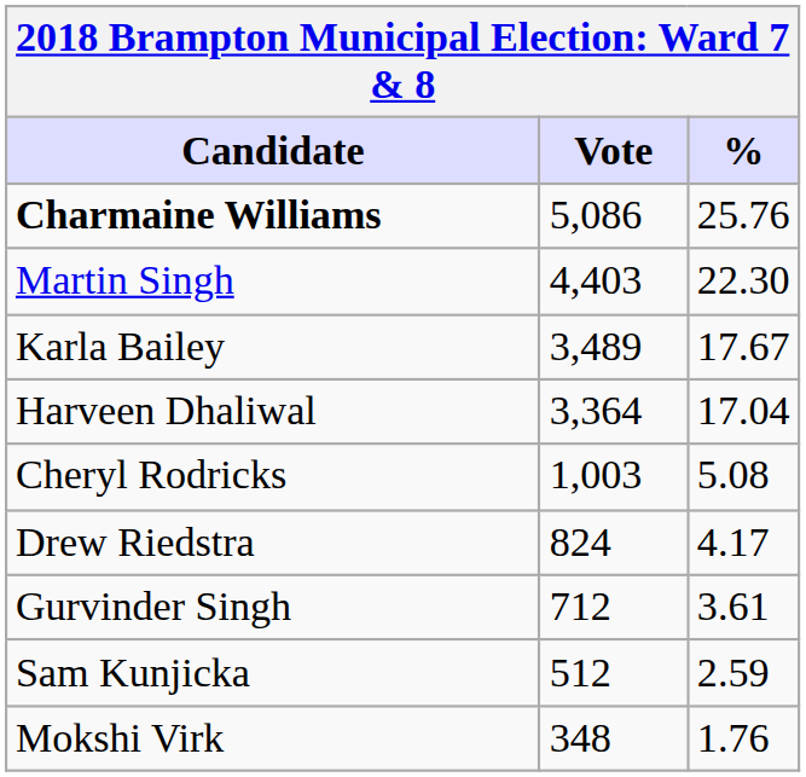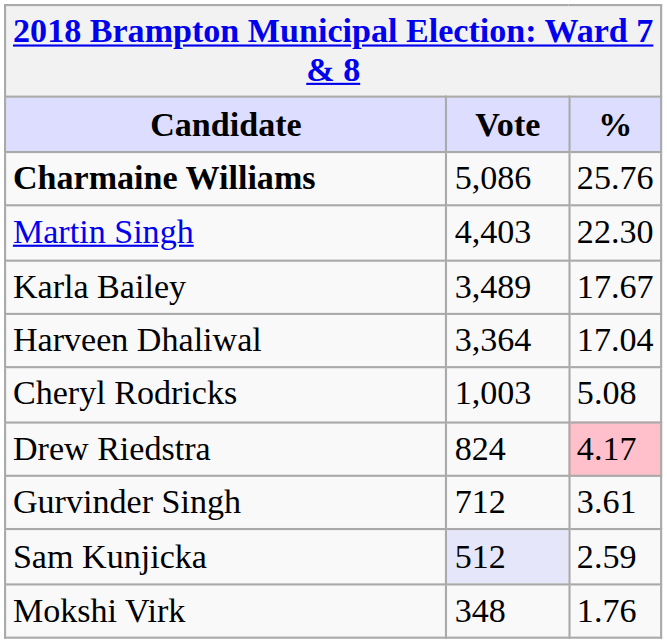Drew Riedstra | %: no background -> pink background
Sam Kunjicka | Vote: no background -> lavender background
